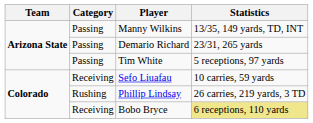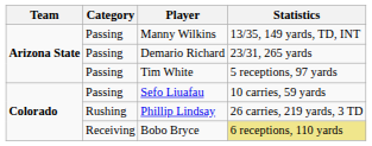Sefo Liuafau | Category: Receiving -> Passing
